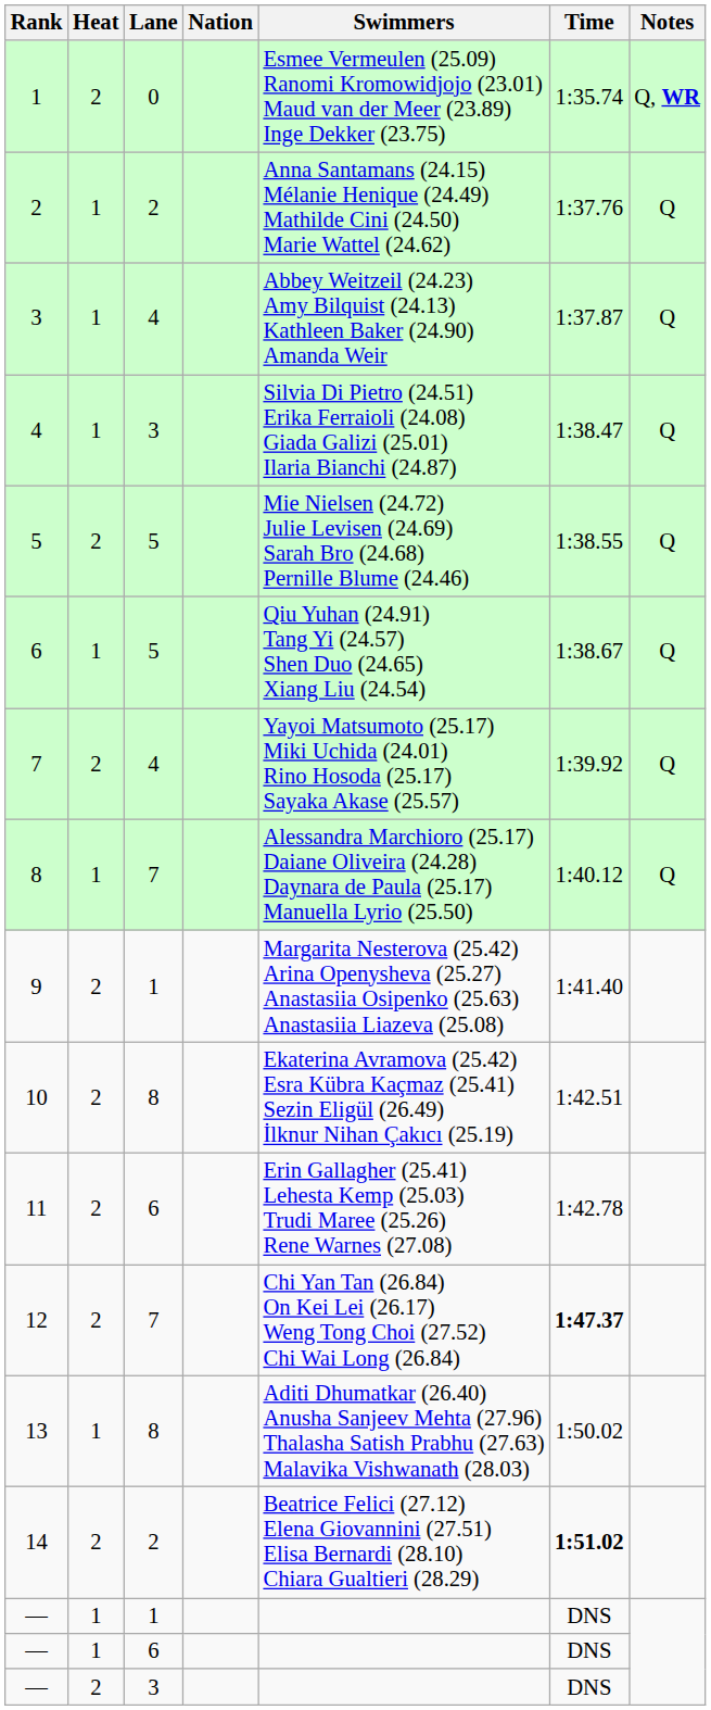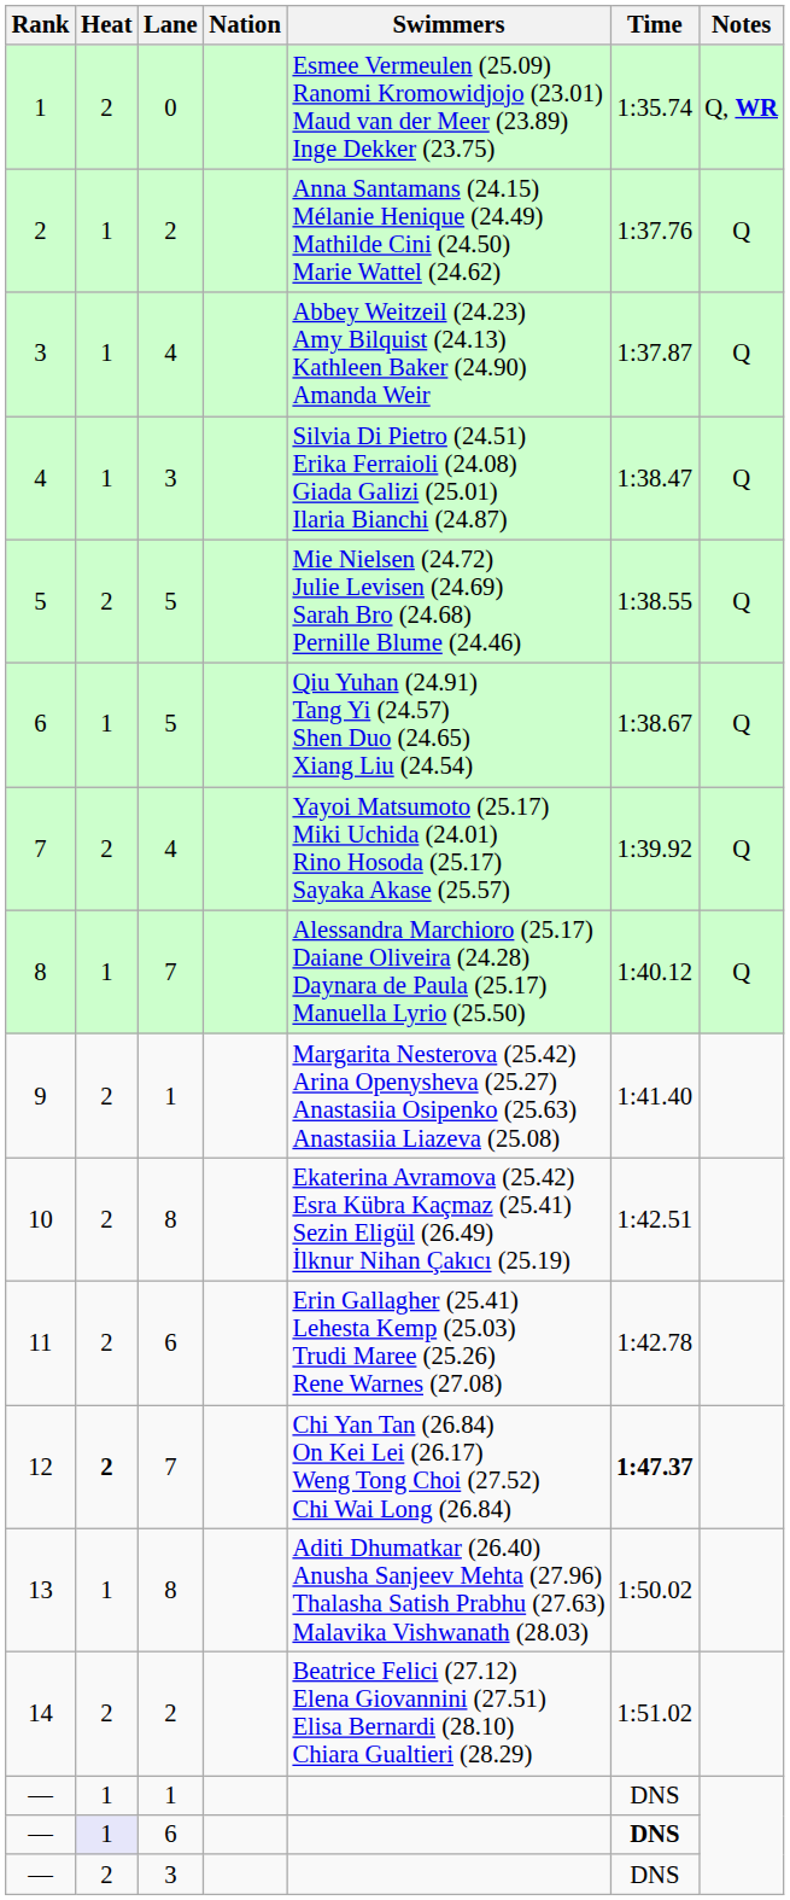12 | Heat: normal -> bold
14 | Time: bold -> normal
— / 6 | Heat: no background -> lavender background
— / 6 | Time: normal -> bold
